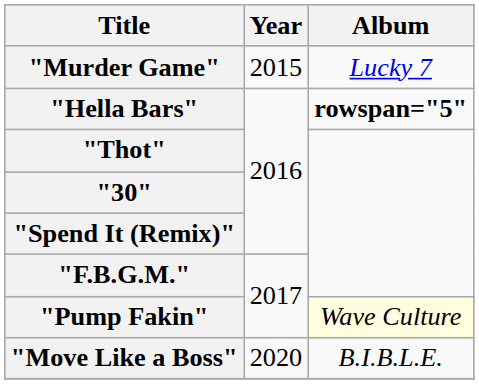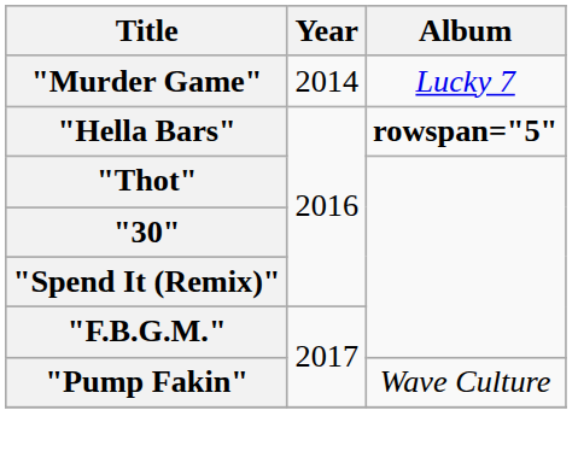"Murder Game" | Year: 2015 -> 2014
"Pump Fakin" | Album: lightyellow background -> no background
- row: "Move Like a Boss" | 2020 | B.I.B.L.E.
